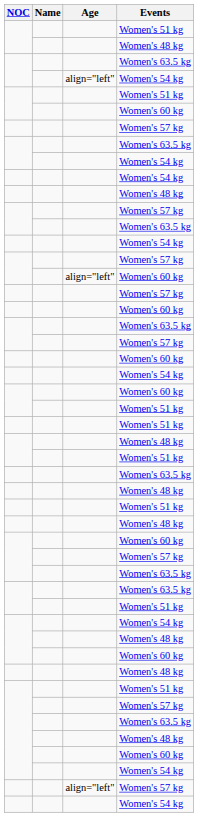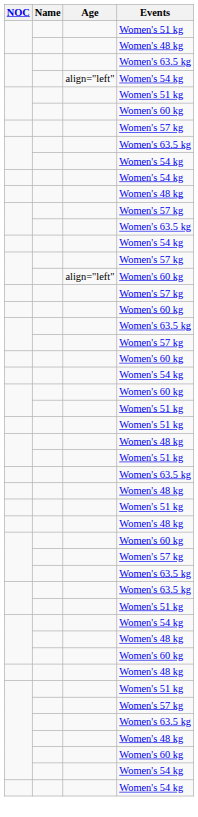- row: align="left" | Women's 57 kg
